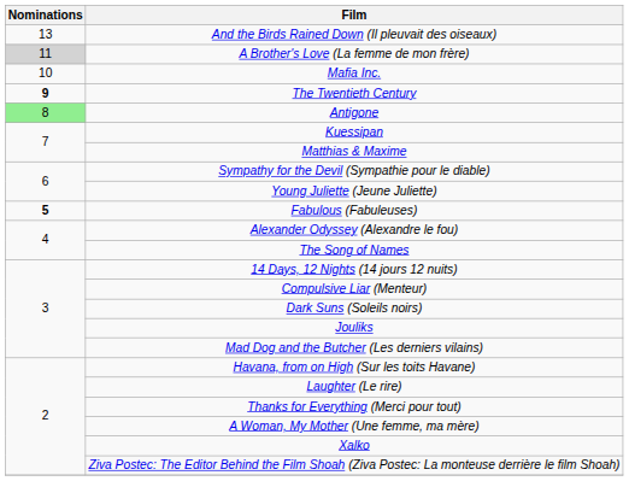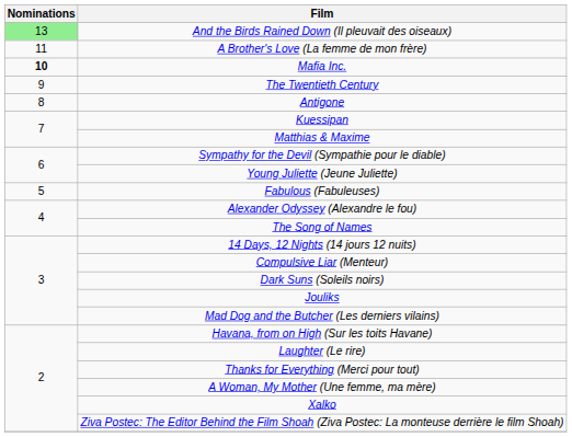And the Birds Rained Down (Il pleuvait des oiseaux) | Nominations: no background -> lightgreen background
A Brother's Love (La femme de mon frère) | Nominations: lightgrey background -> no background
Mafia Inc. | Nominations: normal -> bold
The Twentieth Century | Nominations: bold -> normal
Antigone | Nominations: lightgreen background -> no background
Fabulous (Fabuleuses) | Nominations: bold -> normal
